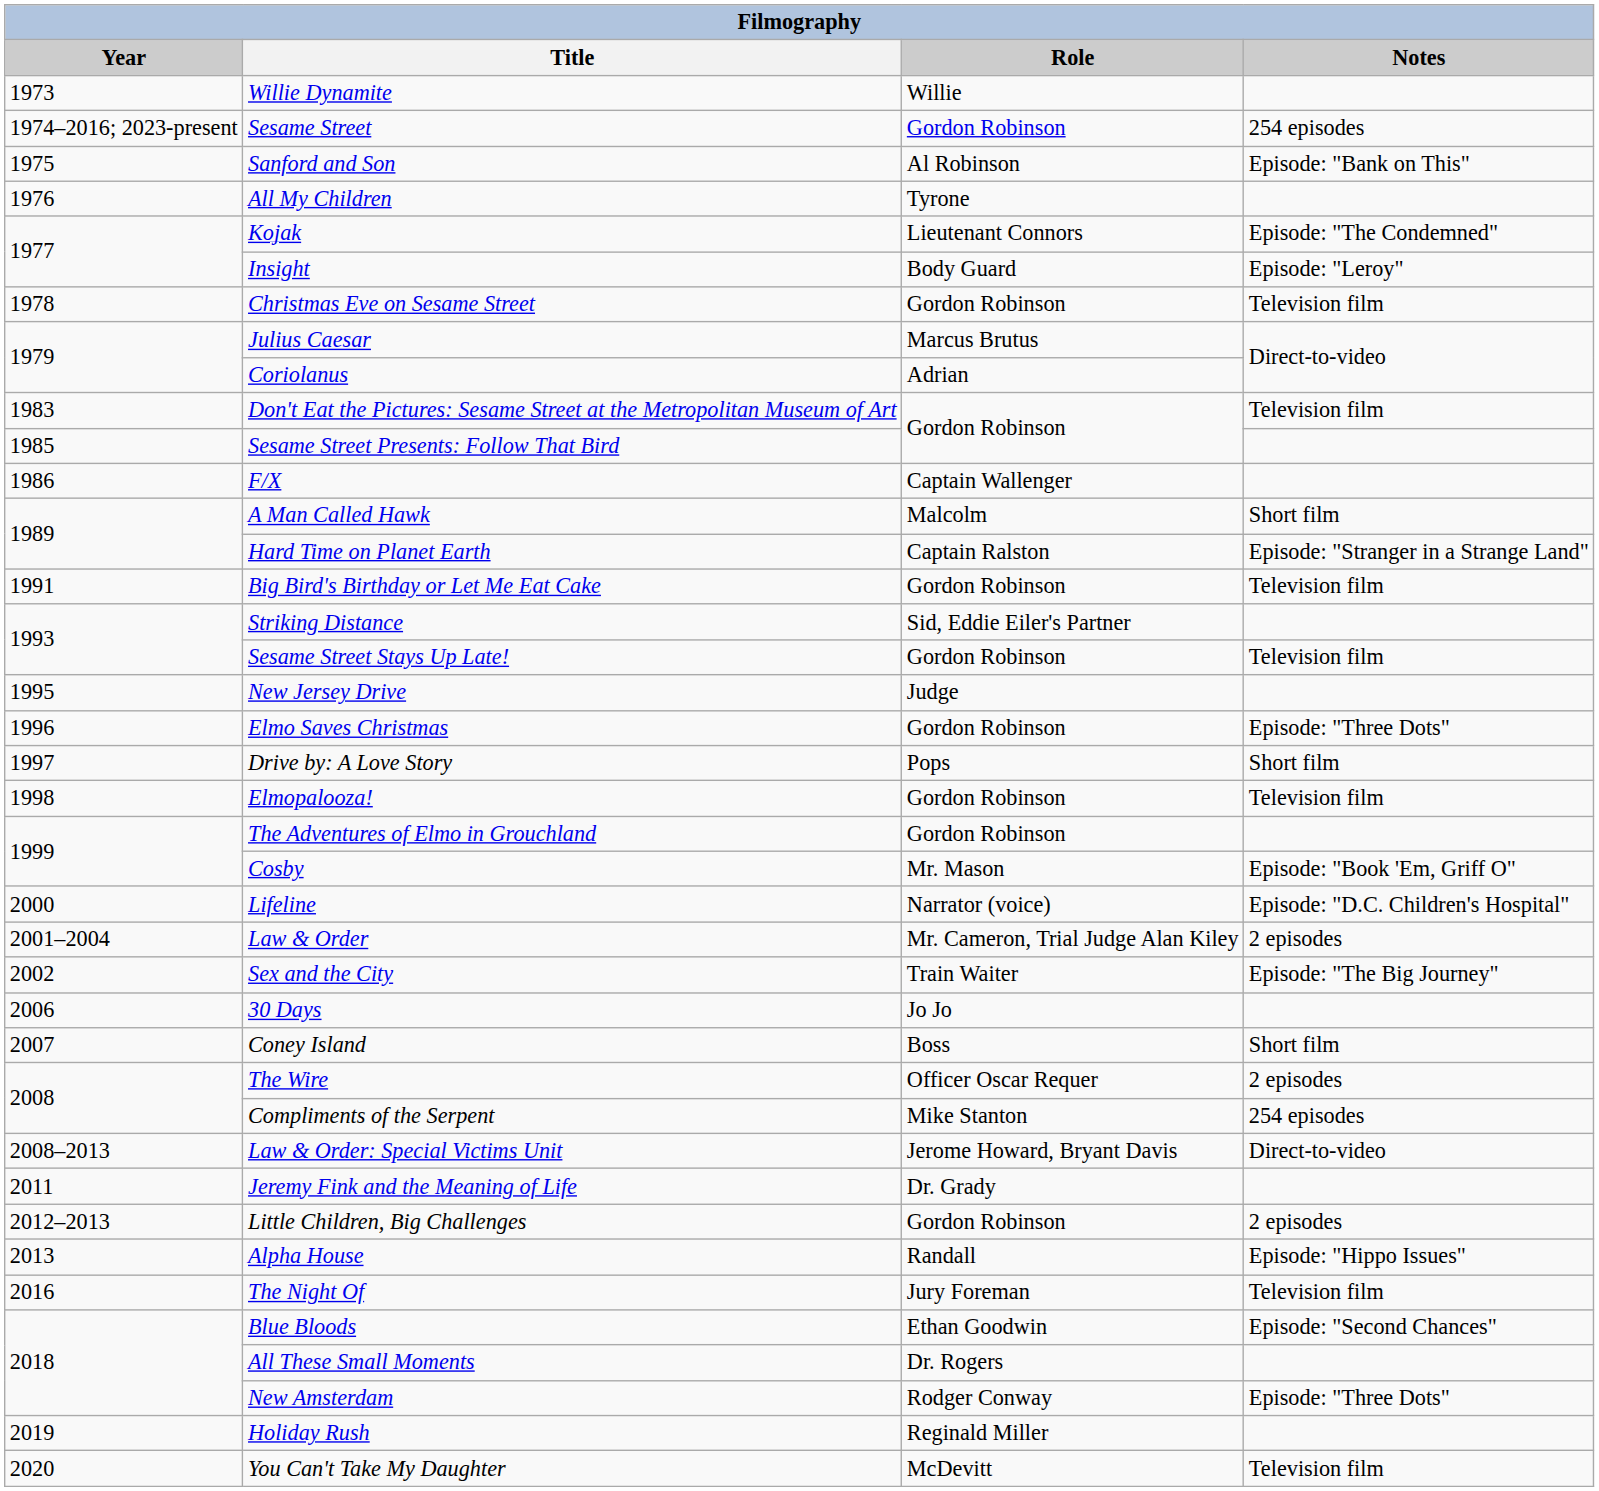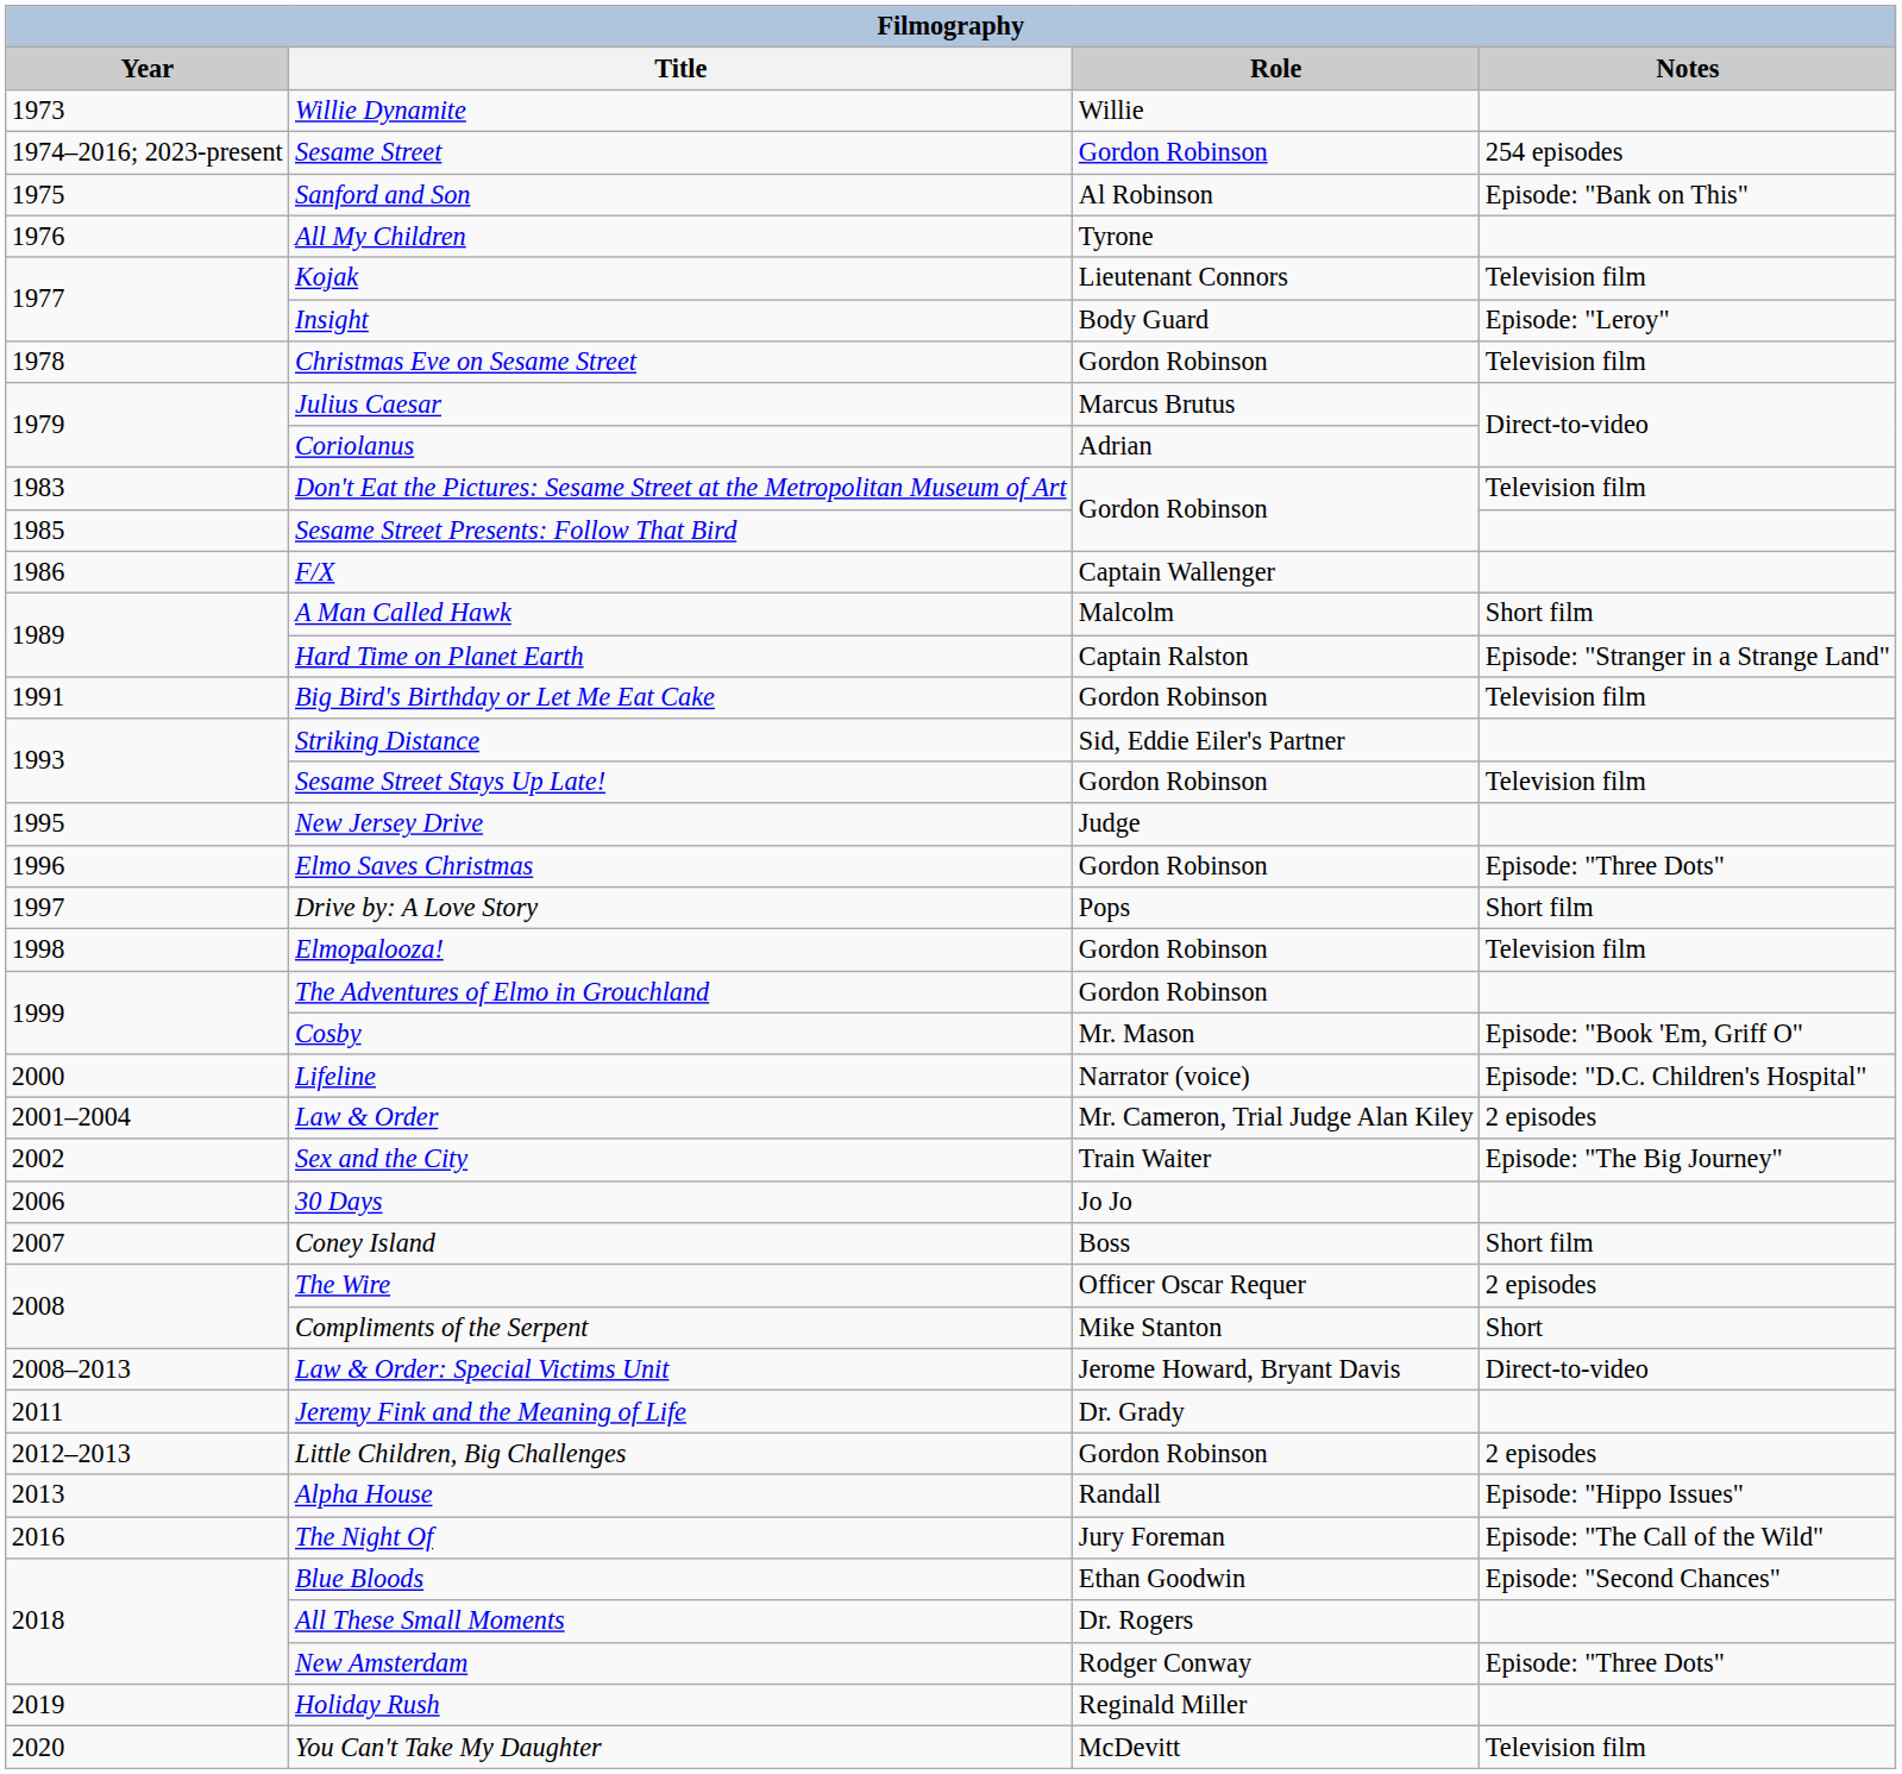Kojak | Notes: Episode: "The Condemned" -> Television film
Compliments of the Serpent | Notes: 254 episodes -> Short
The Night Of | Notes: Television film -> Episode: "The Call of the Wild"
